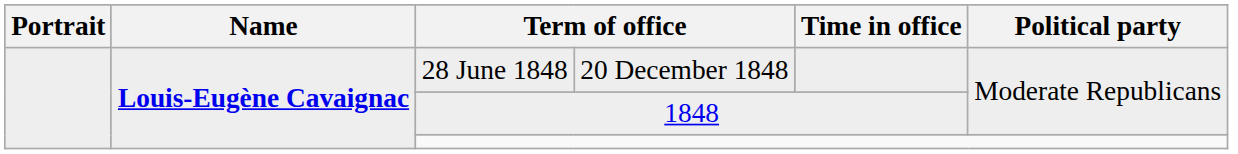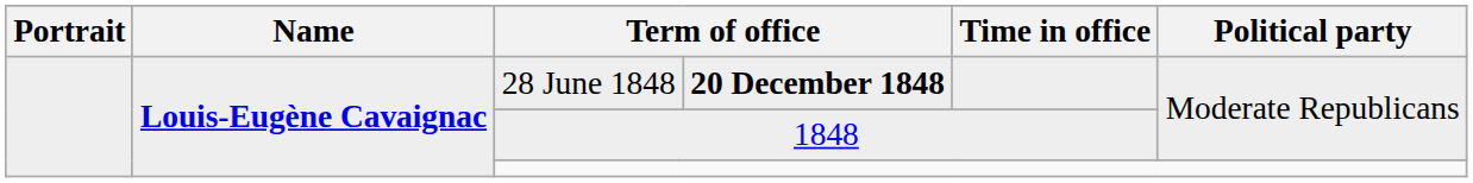28 June 1848 | column 4: normal -> bold
